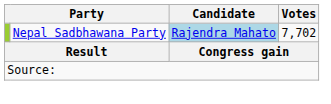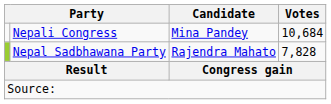+ row: Nepali Congress | Mina Pandey | 10,684
Nepal Sadbhawana Party | Candidate: lightblue background -> no background
Nepal Sadbhawana Party | Votes: 7,702 -> 7,828
